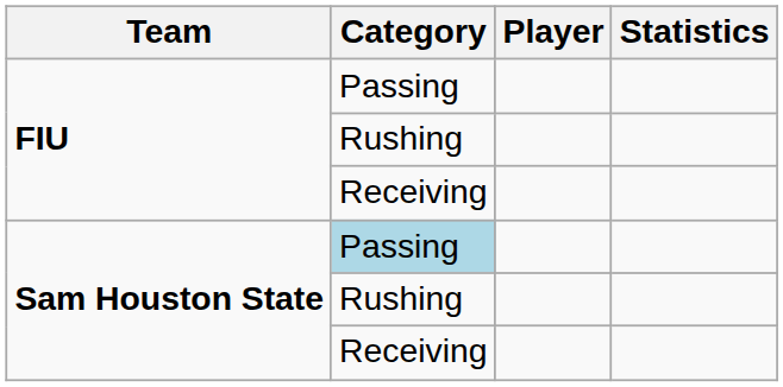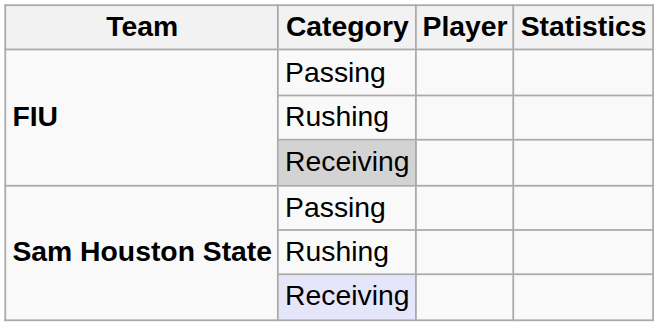FIU / Receiving | Category: no background -> lightgrey background
Sam Houston State / Passing | Category: lightblue background -> no background
Sam Houston State / Receiving | Category: no background -> lavender background
